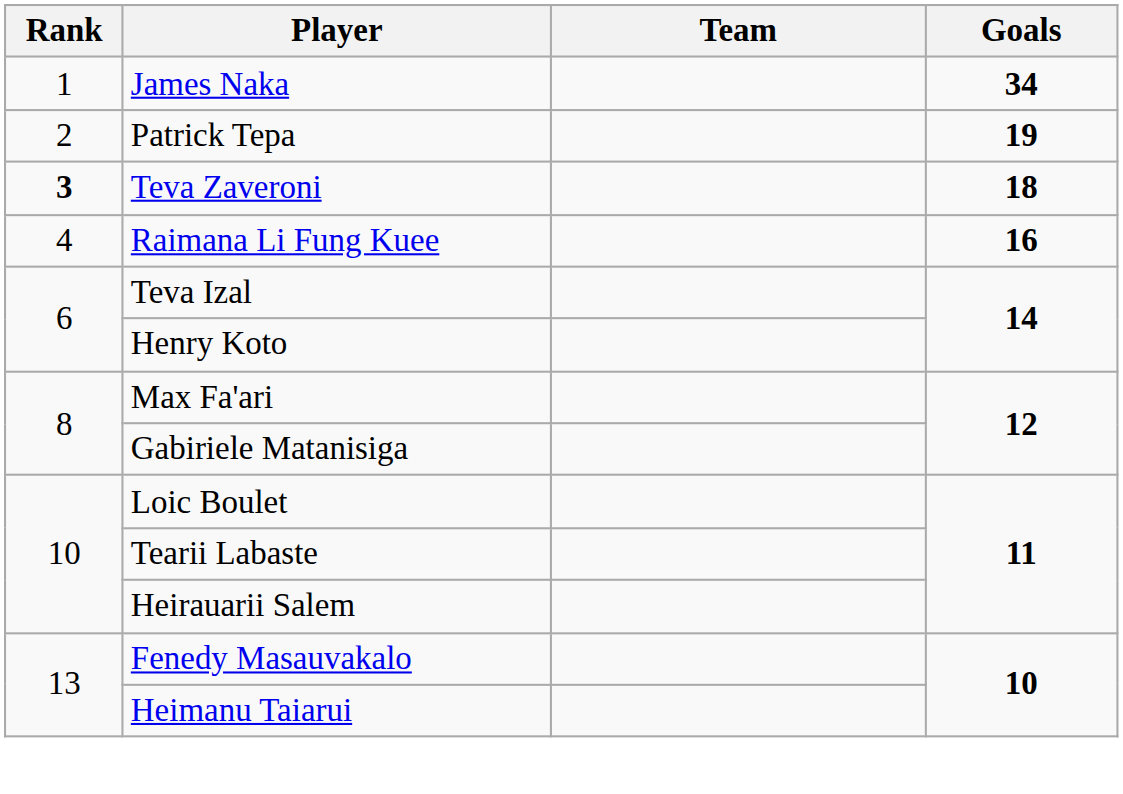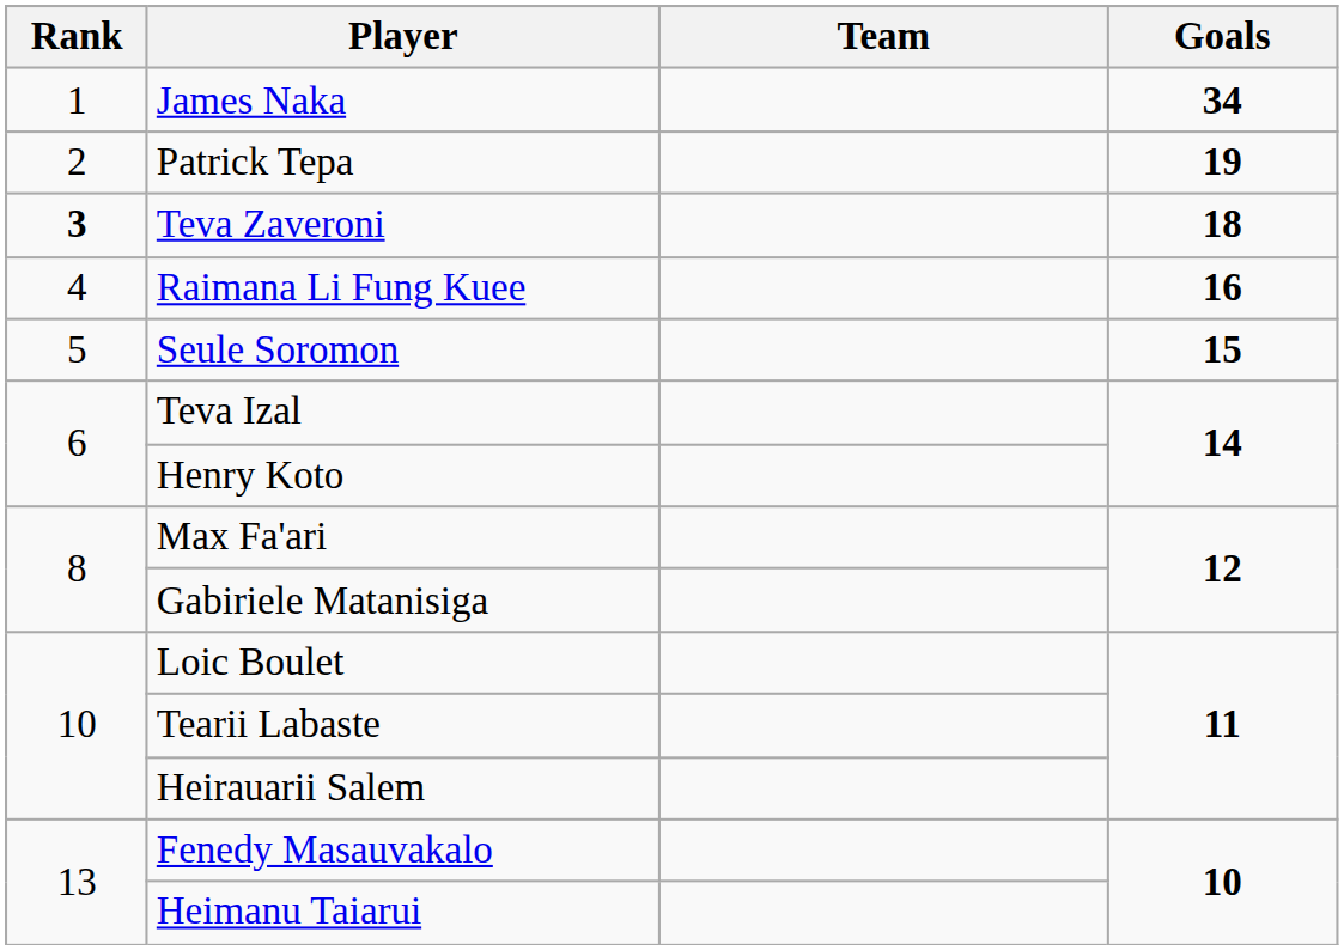+ row: 5 | Seule Soromon | 15
